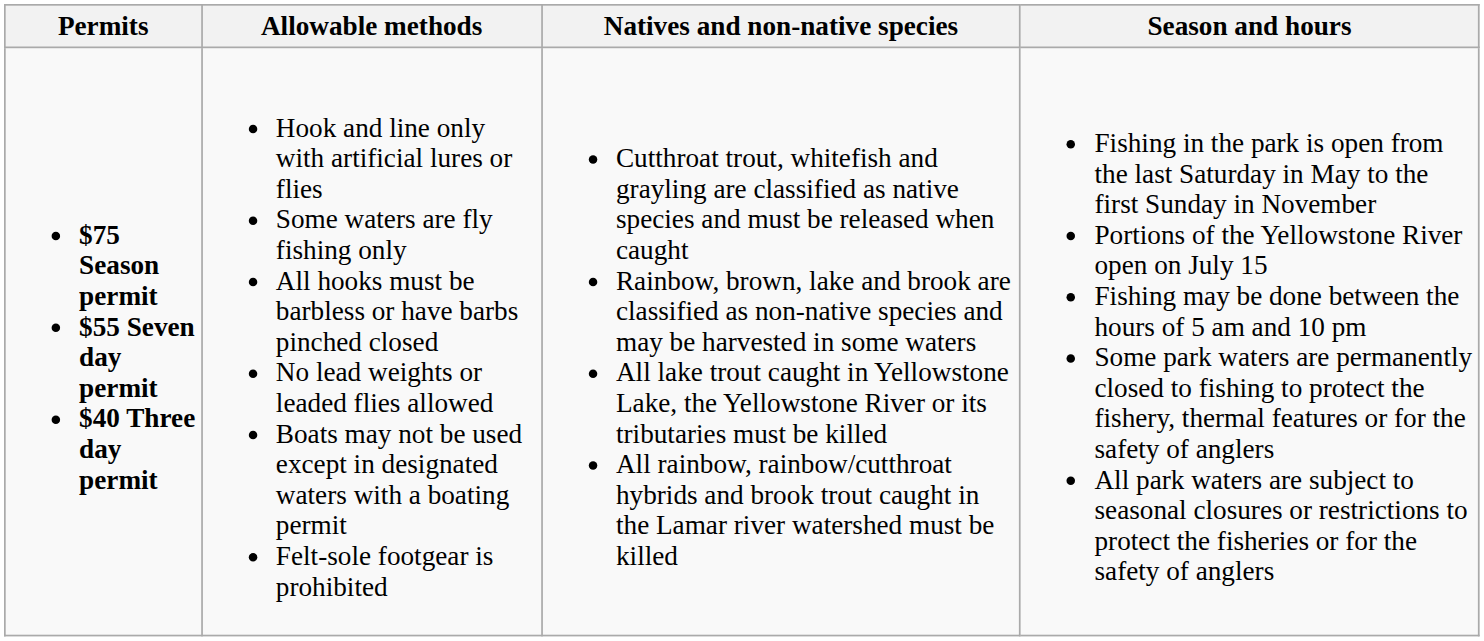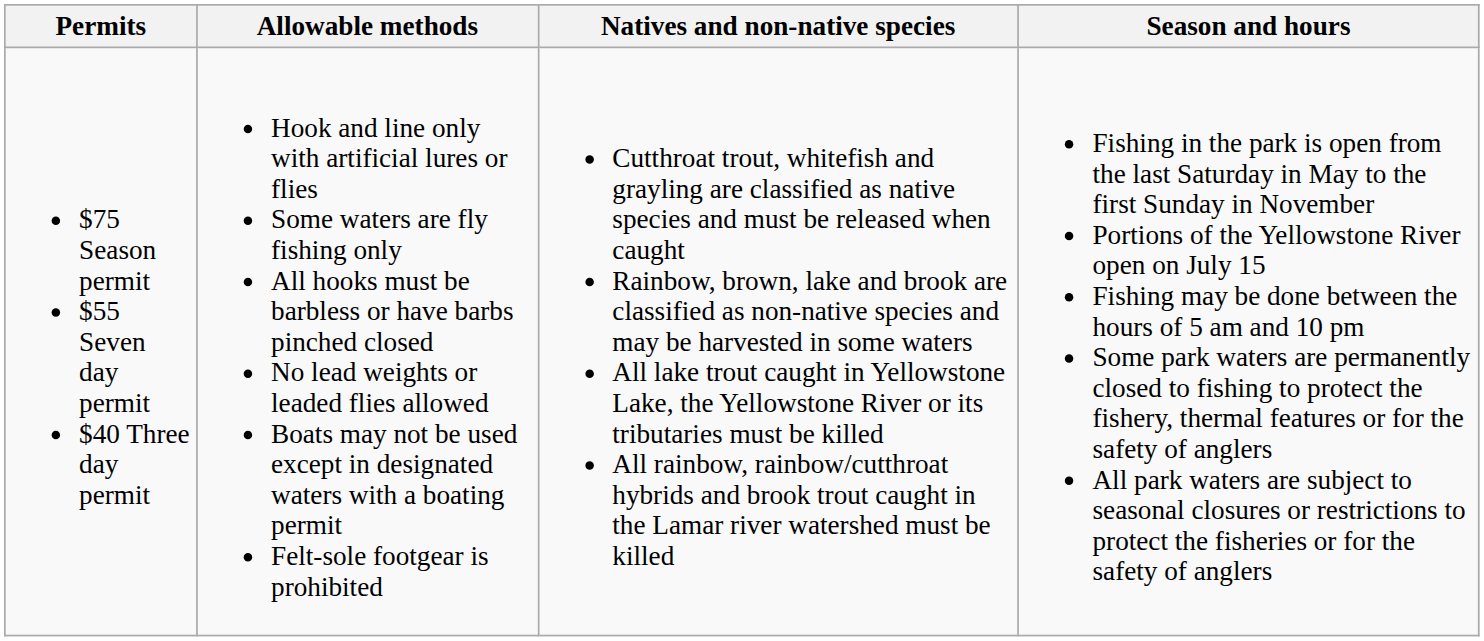row 2 | Permits: bold -> normal
